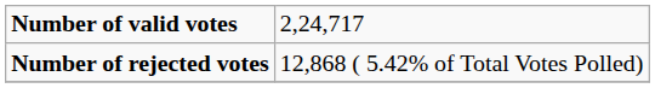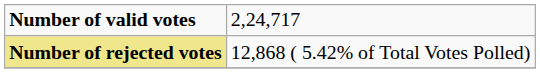row 2 | column 1: no background -> khaki background
